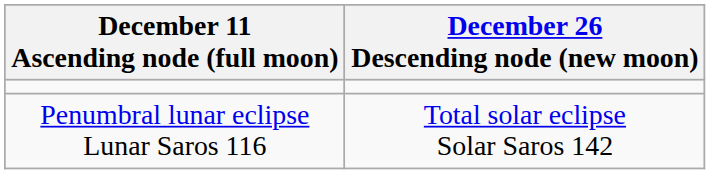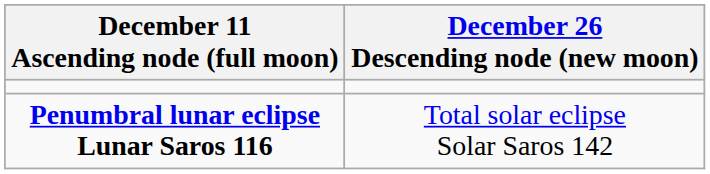row 3 | December 11 Ascending node (full moon): normal -> bold
